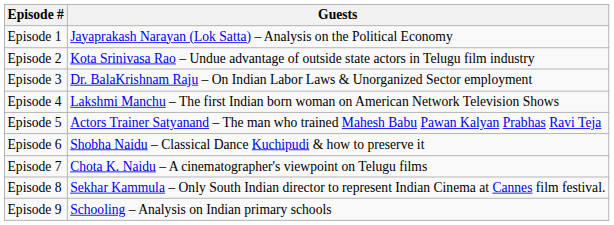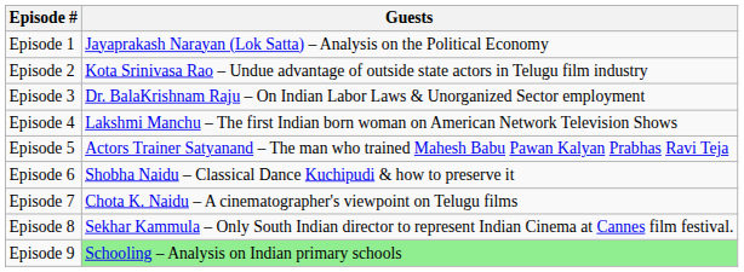Episode 9 | Guests: no background -> lightgreen background
